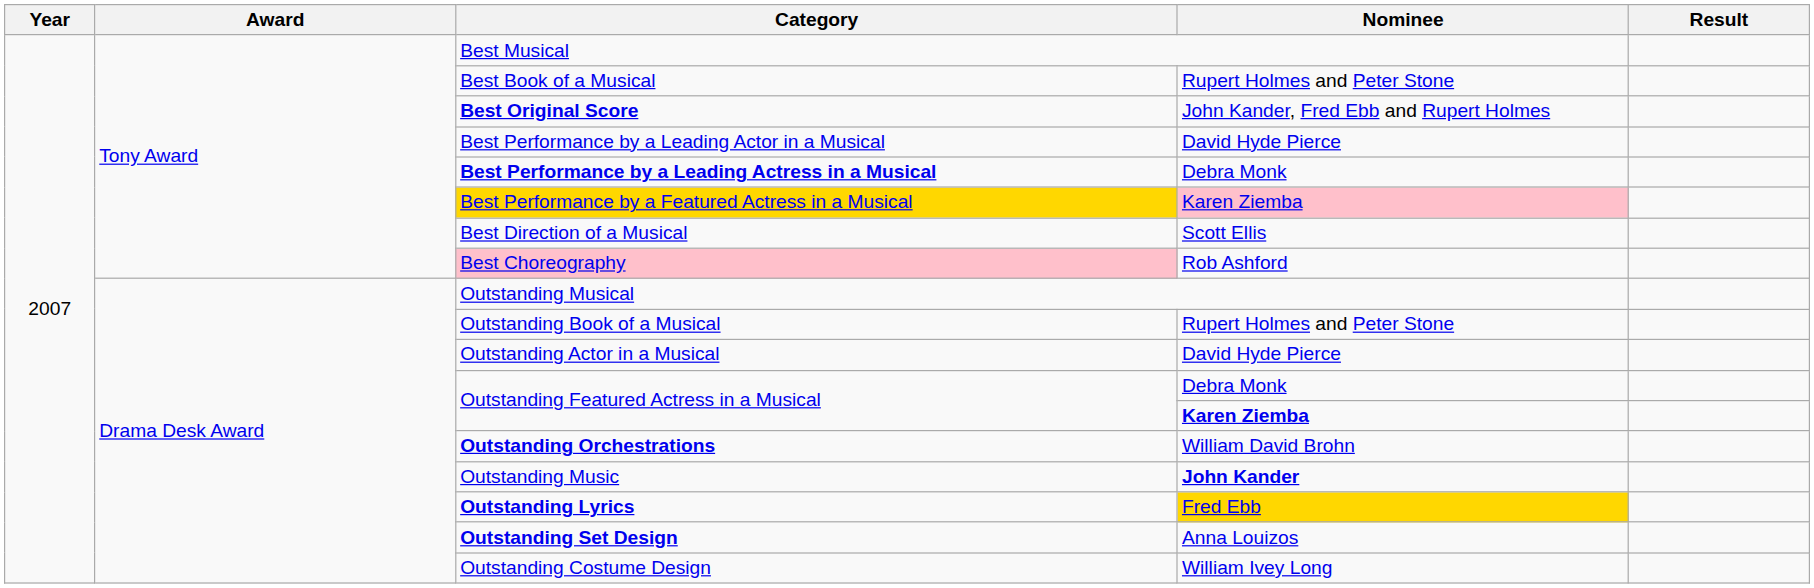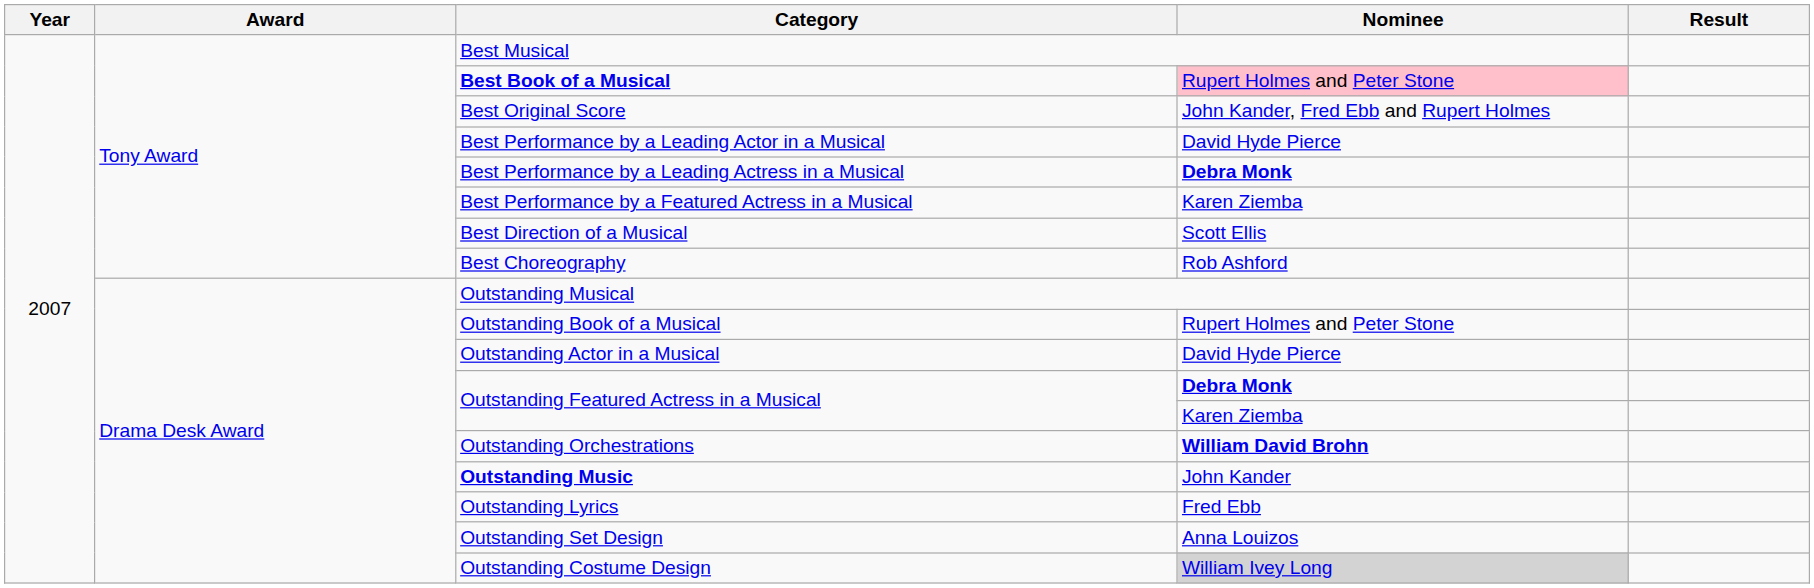Best Book of a Musical | Category: normal -> bold
Best Book of a Musical | Nominee: no background -> pink background
Best Original Score | Category: bold -> normal
Best Performance by a Leading Actress in a Musical | Category: bold -> normal
Best Performance by a Leading Actress in a Musical | Nominee: normal -> bold
Best Performance by a Featured Actress in a Musical | Category: gold background -> no background
Best Performance by a Featured Actress in a Musical | Nominee: pink background -> no background
Best Choreography | Category: pink background -> no background
Outstanding Featured Actress in a Musical / Debra Monk | Nominee: normal -> bold
Outstanding Featured Actress in a Musical / Karen Ziemba | Nominee: bold -> normal
Outstanding Orchestrations | Category: bold -> normal
Outstanding Orchestrations | Nominee: normal -> bold
Outstanding Music | Category: normal -> bold
Outstanding Music | Nominee: bold -> normal
Outstanding Lyrics | Category: bold -> normal
Outstanding Lyrics | Nominee: gold background -> no background
Outstanding Set Design | Category: bold -> normal
Outstanding Costume Design | Nominee: no background -> lightgrey background
